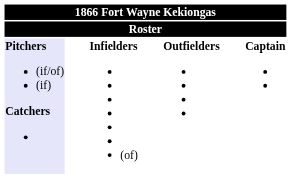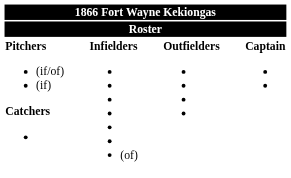Pitchers (if/of) (if) Catchers | column 1: lavender background -> no background
